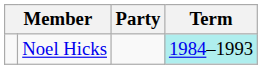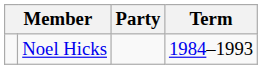Noel Hicks | Term: paleturquoise background -> no background
